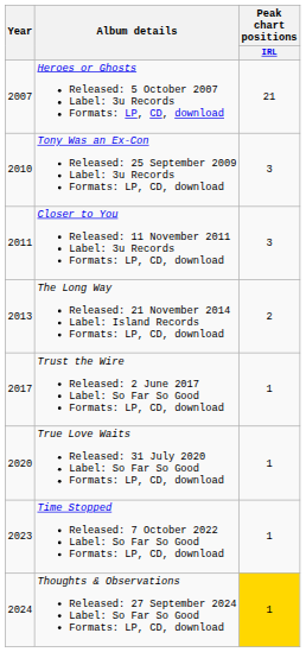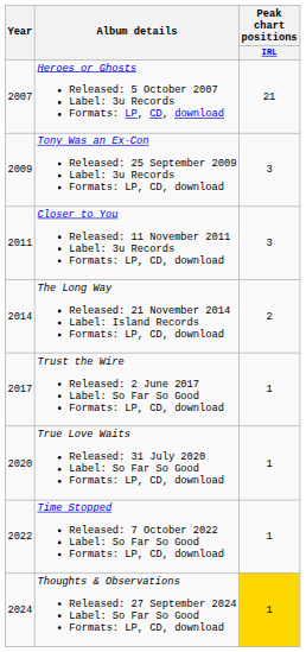row 4 | Year: 2010 -> 2009
row 6 | Year: 2013 -> 2014
row 9 | Year: 2023 -> 2022
